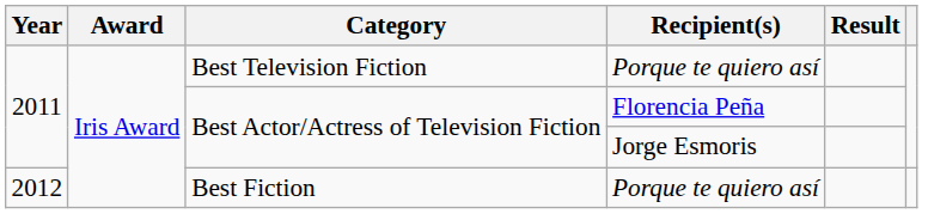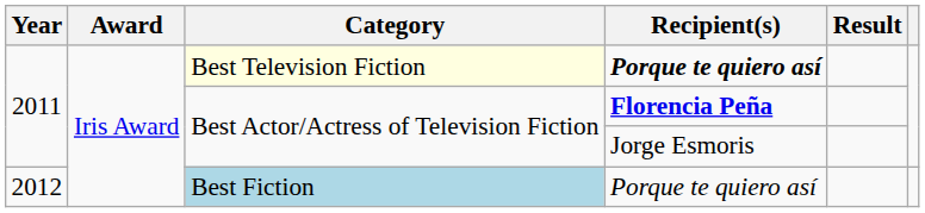Best Television Fiction | Category: no background -> lightyellow background
Best Television Fiction | Recipient(s): normal -> bold
Best Actor/Actress of Television Fiction / Florencia Peña | Recipient(s): normal -> bold
Best Fiction | Category: no background -> lightblue background
